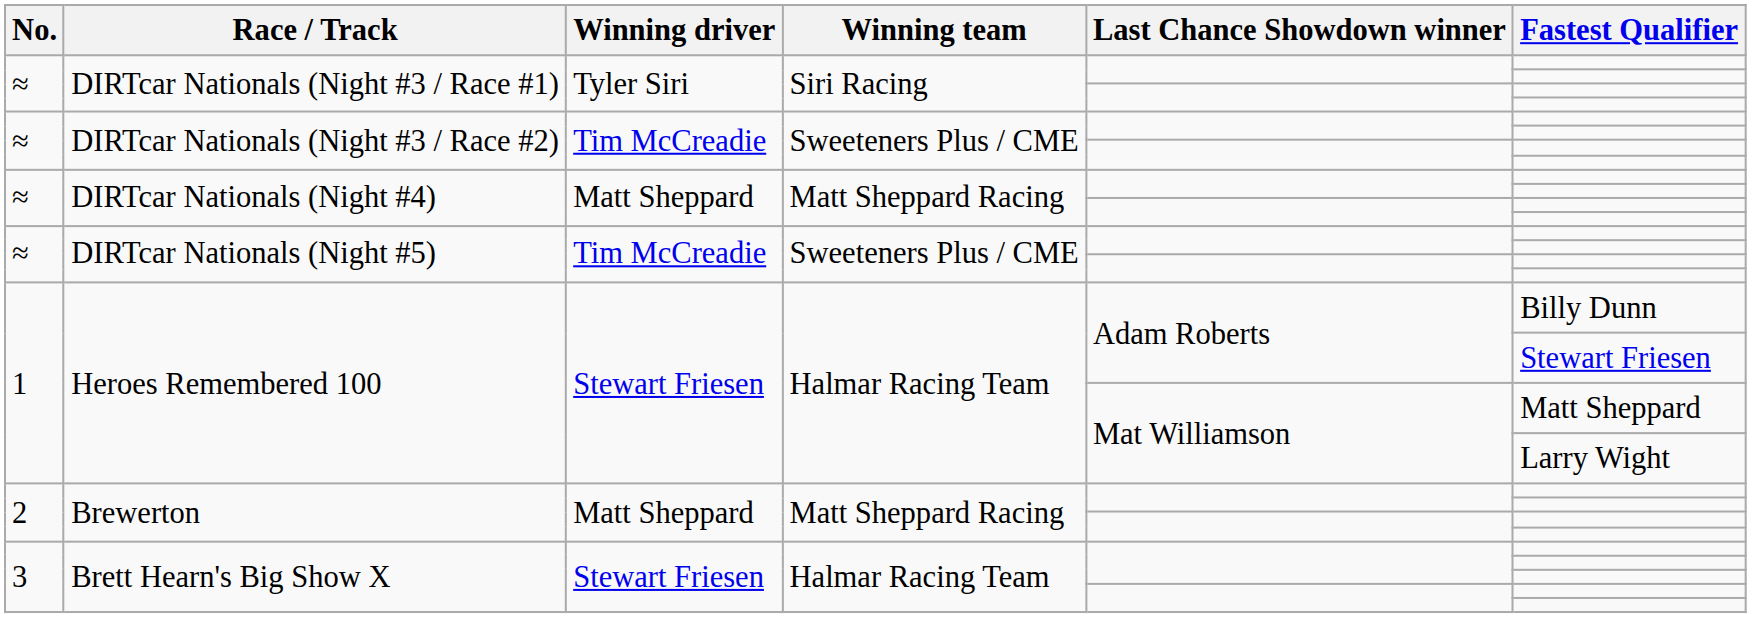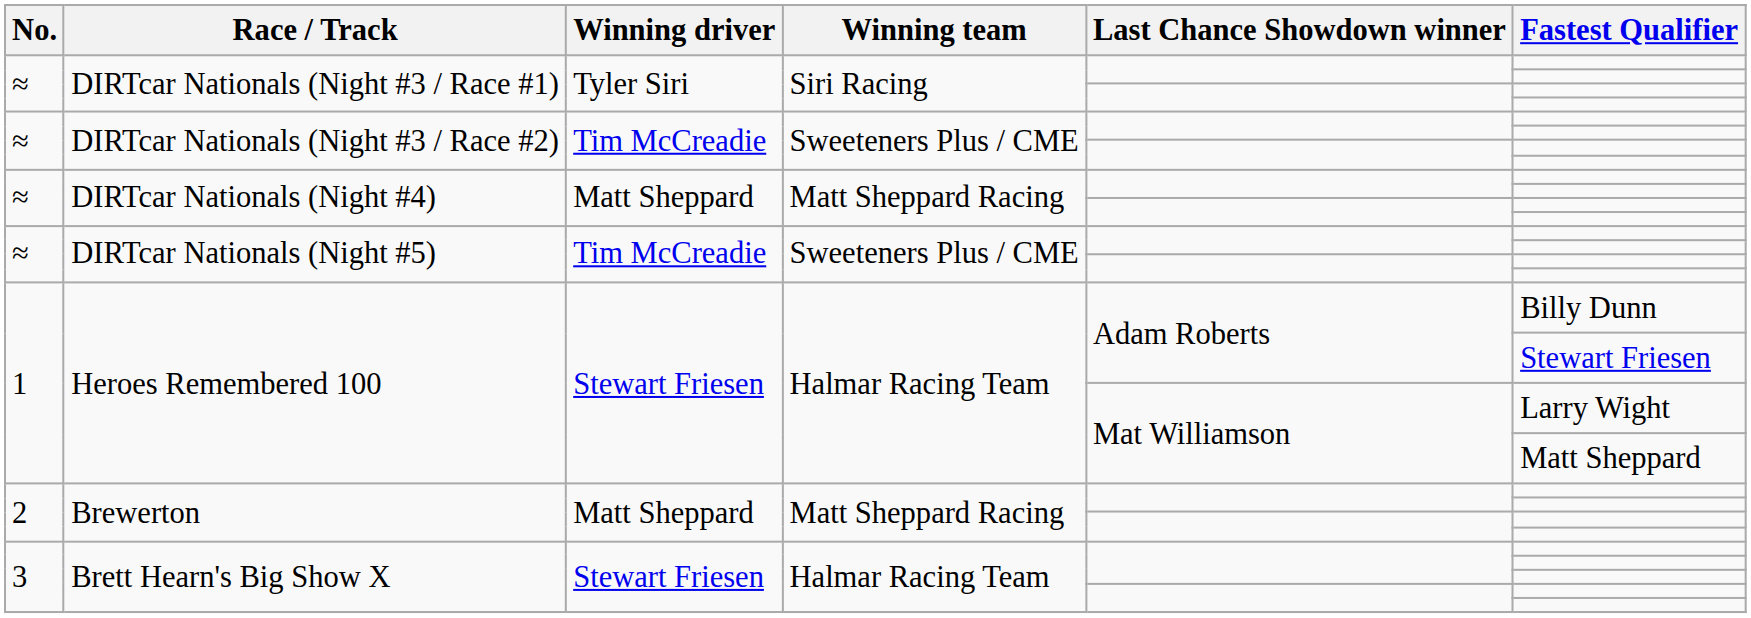row 20 | Fastest Qualifier: Matt Sheppard -> Larry Wight
row 21 | Fastest Qualifier: Larry Wight -> Matt Sheppard
